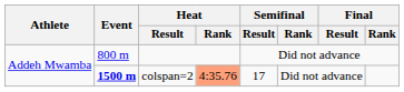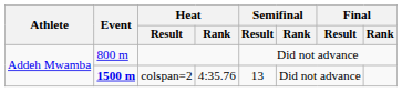colspan=2 | Heat / Rank: lightsalmon background -> no background
colspan=2 | Semifinal / Result: 17 -> 13
